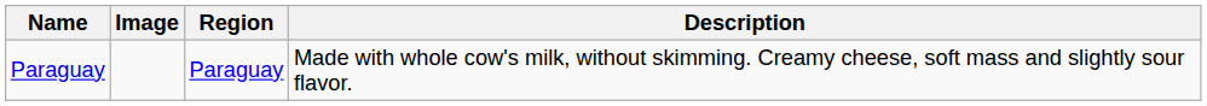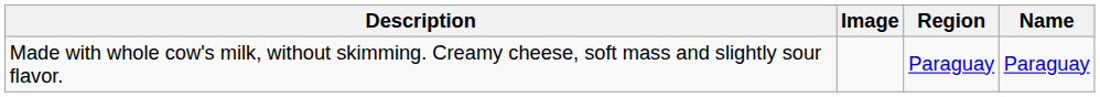columns swapped: Name <-> Description
